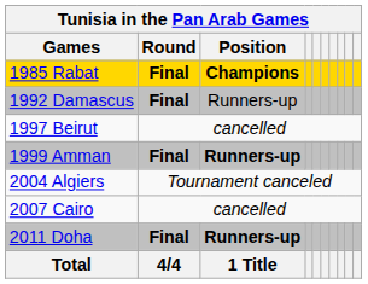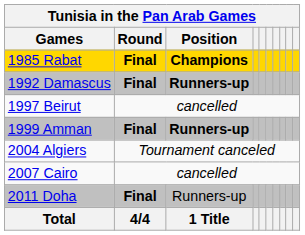1992 Damascus | Position: normal -> bold
2011 Doha | Position: bold -> normal
